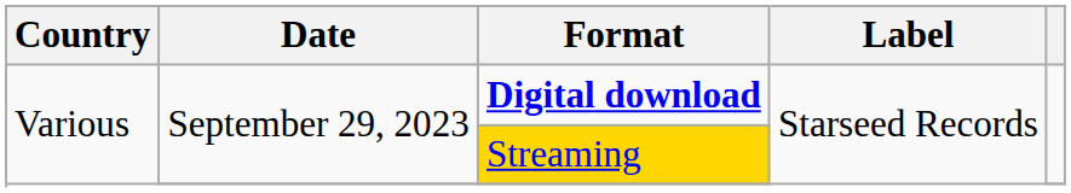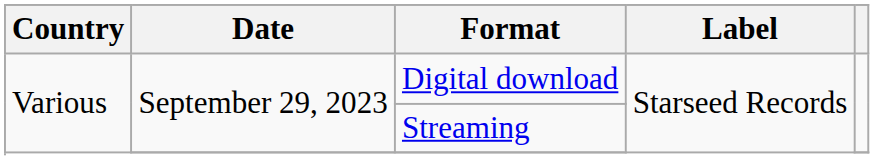Digital download | Format: bold -> normal
Streaming | Format: gold background -> no background
